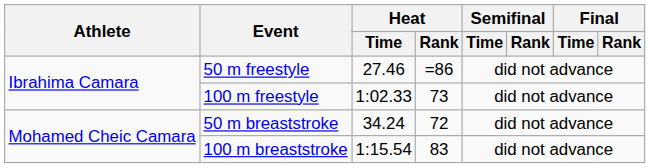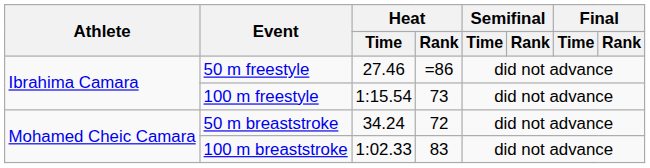100 m freestyle | Heat / Time: 1:02.33 -> 1:15.54
100 m breaststroke | Heat / Time: 1:15.54 -> 1:02.33
